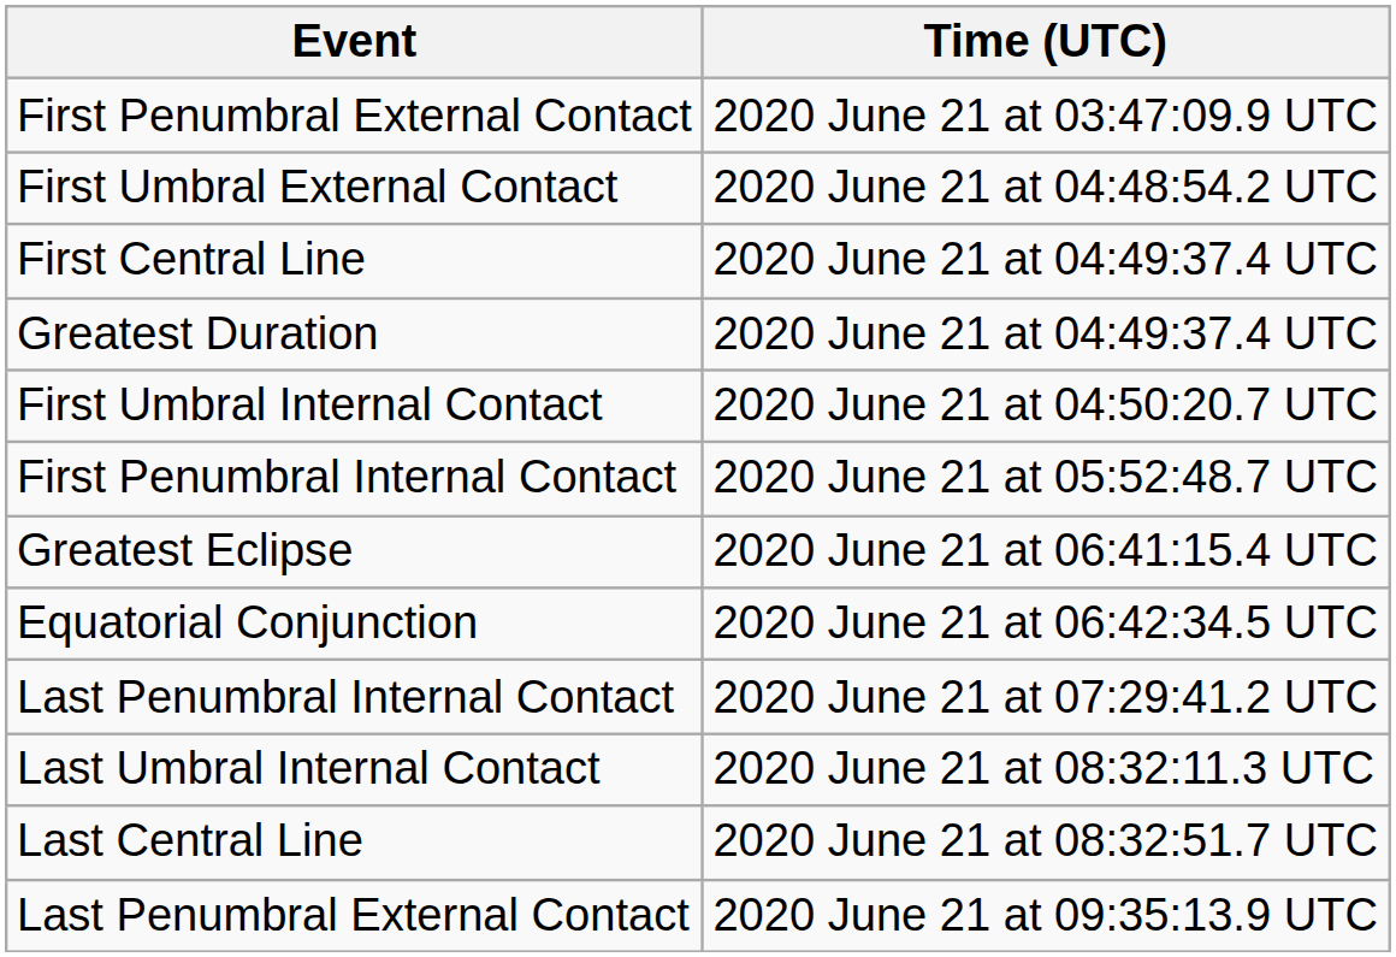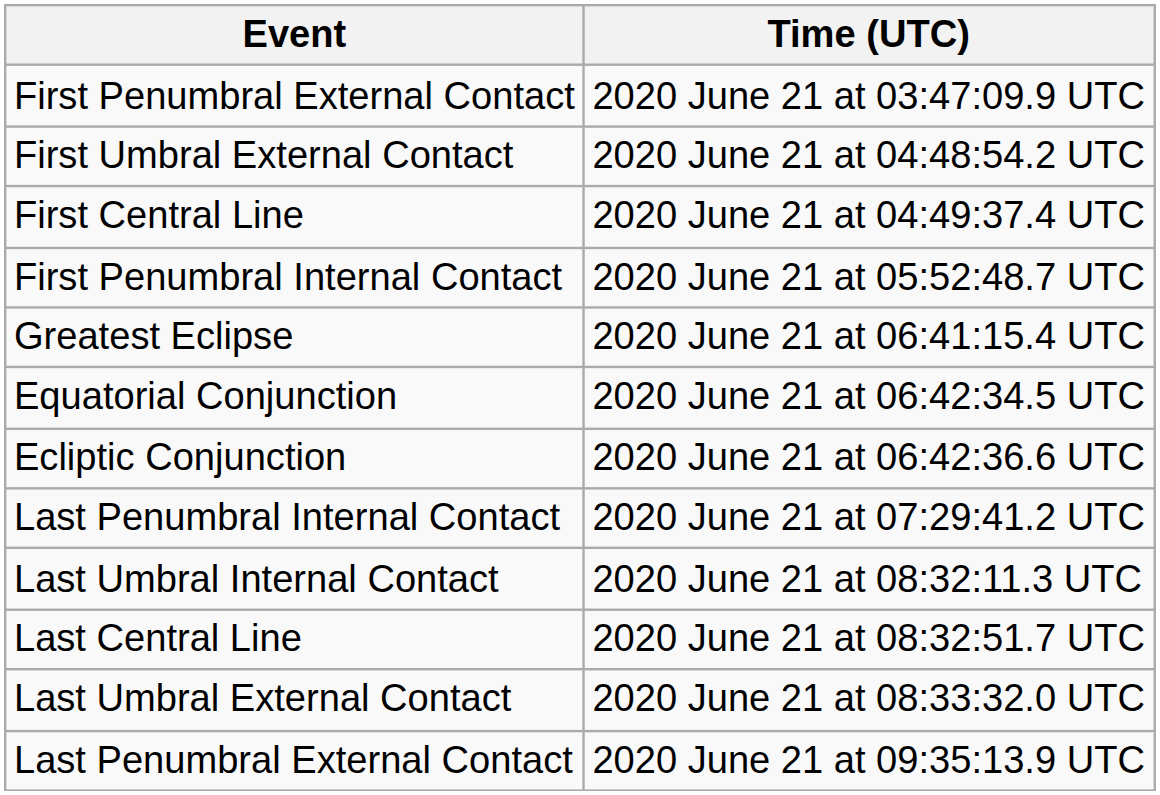- row: Greatest Duration | 2020 June 21 at 04:49:37.4 UTC
- row: First Umbral Internal Contact | 2020 June 21 at 04:50:20.7 UTC
+ row: Ecliptic Conjunction | 2020 June 21 at 06:42:36.6 UTC
+ row: Last Umbral External Contact | 2020 June 21 at 08:33:32.0 UTC
